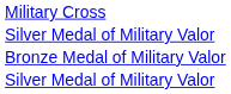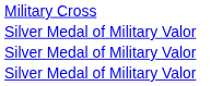row 3 | column 1: Bronze Medal of Military Valor -> Silver Medal of Military Valor
